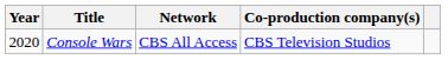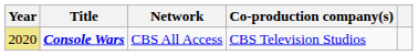row 2 | Year: no background -> khaki background
row 2 | Title: normal -> bold
